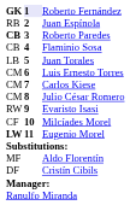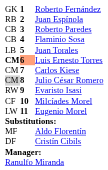Roberto Fernández | column 1: bold -> normal
Roberto Fernández | column 2: lavender background -> no background
Roberto Paredes | column 1: bold -> normal
Luis Ernesto Torres | column 1: normal -> bold
Luis Ernesto Torres | column 2: no background -> lightsalmon background
Julio César Romero | column 1: no background -> lightgrey background
Eugenio Morel | column 1: bold -> normal
